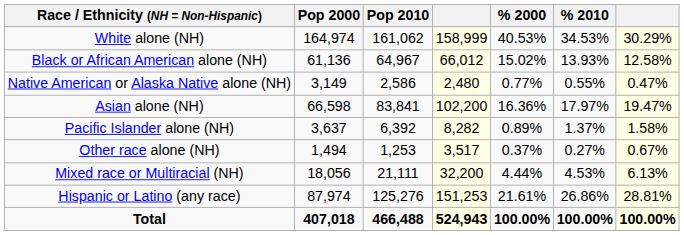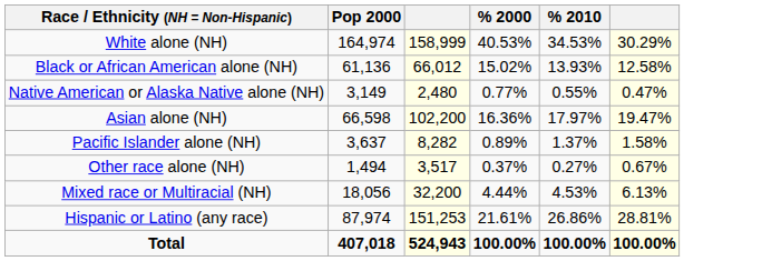- column: Pop 2010 | 161,062 | 64,967 | 2,586 | 83,841 | 6,392 | 1,253 | 21,111 | 125,276 | 466,488
